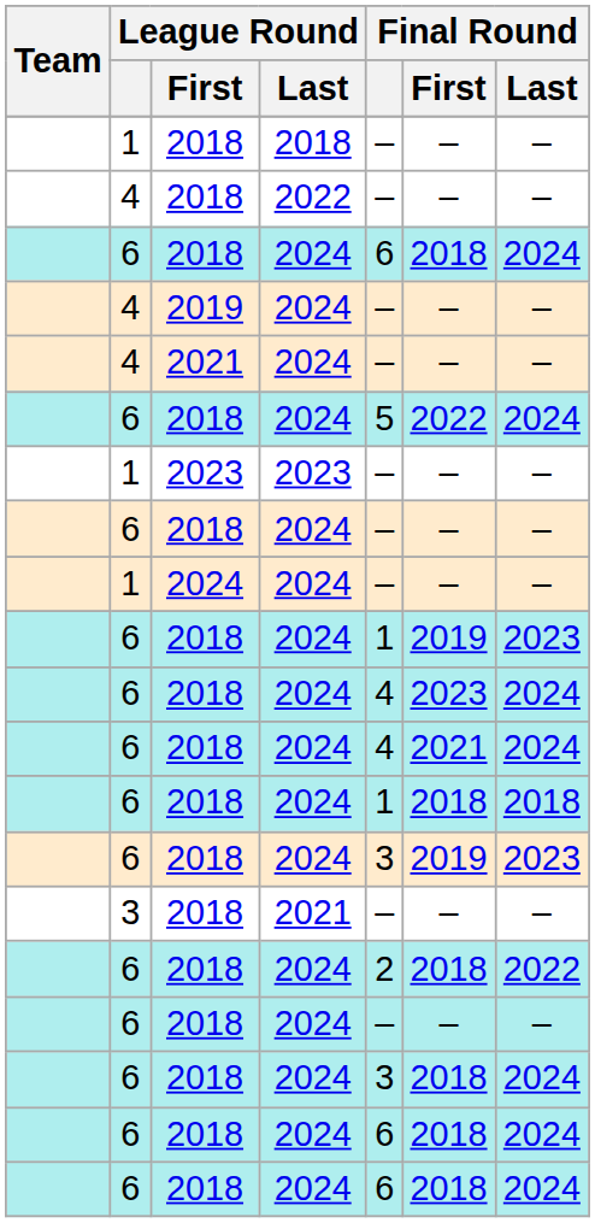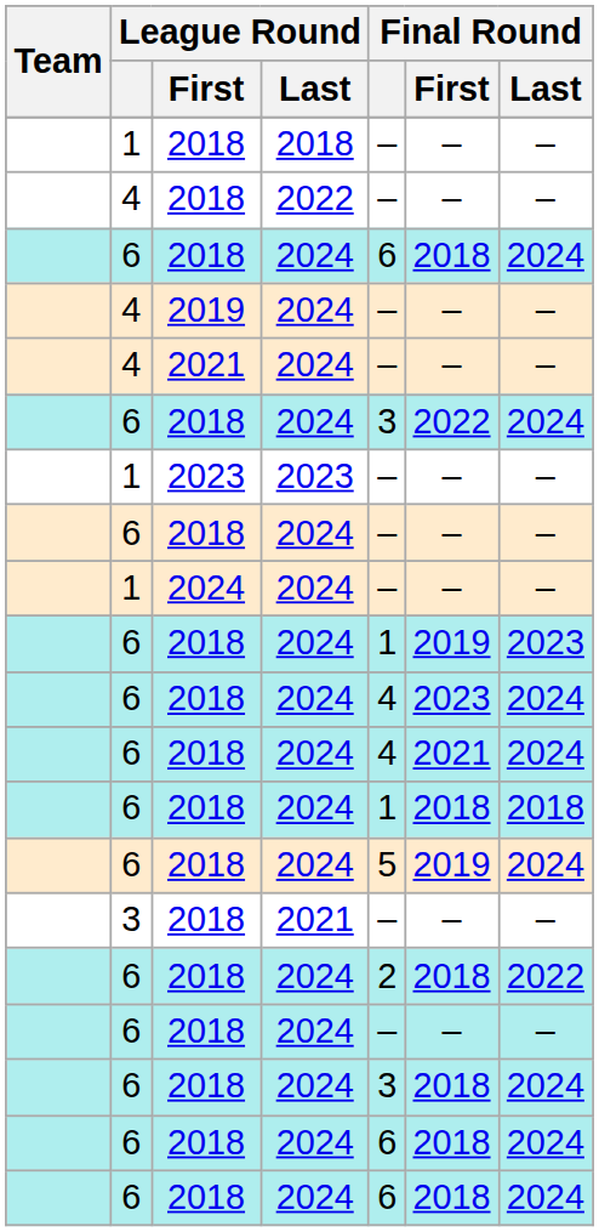row 8 | Final Round: 5 -> 3
row 16 | Final Round: 3 -> 5
row 16 | Final Round / Last: 2023 -> 2024
